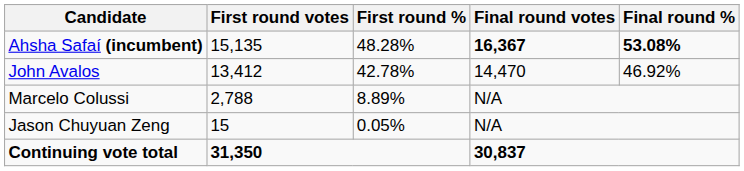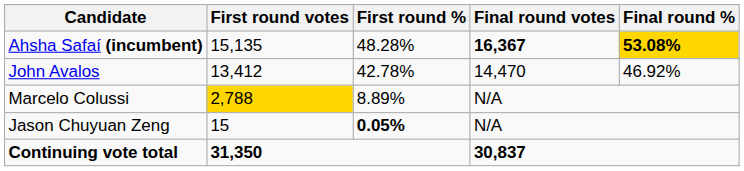Ahsha Safaí (incumbent) | Final round %: no background -> gold background
Marcelo Colussi | First round votes: no background -> gold background
Jason Chuyuan Zeng | First round %: normal -> bold
